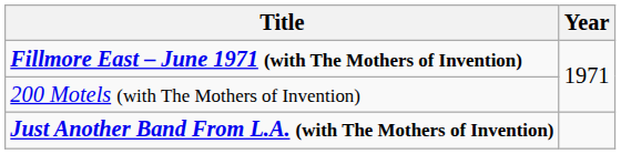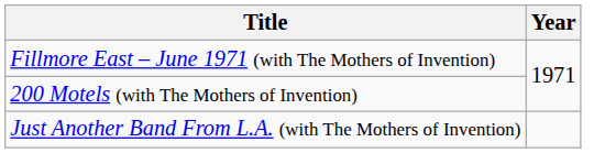Fillmore East – June 1971 (with The Mothers of Invention) | Title: bold -> normal
Just Another Band From L.A. (with The Mothers of Invention) | Title: bold -> normal
